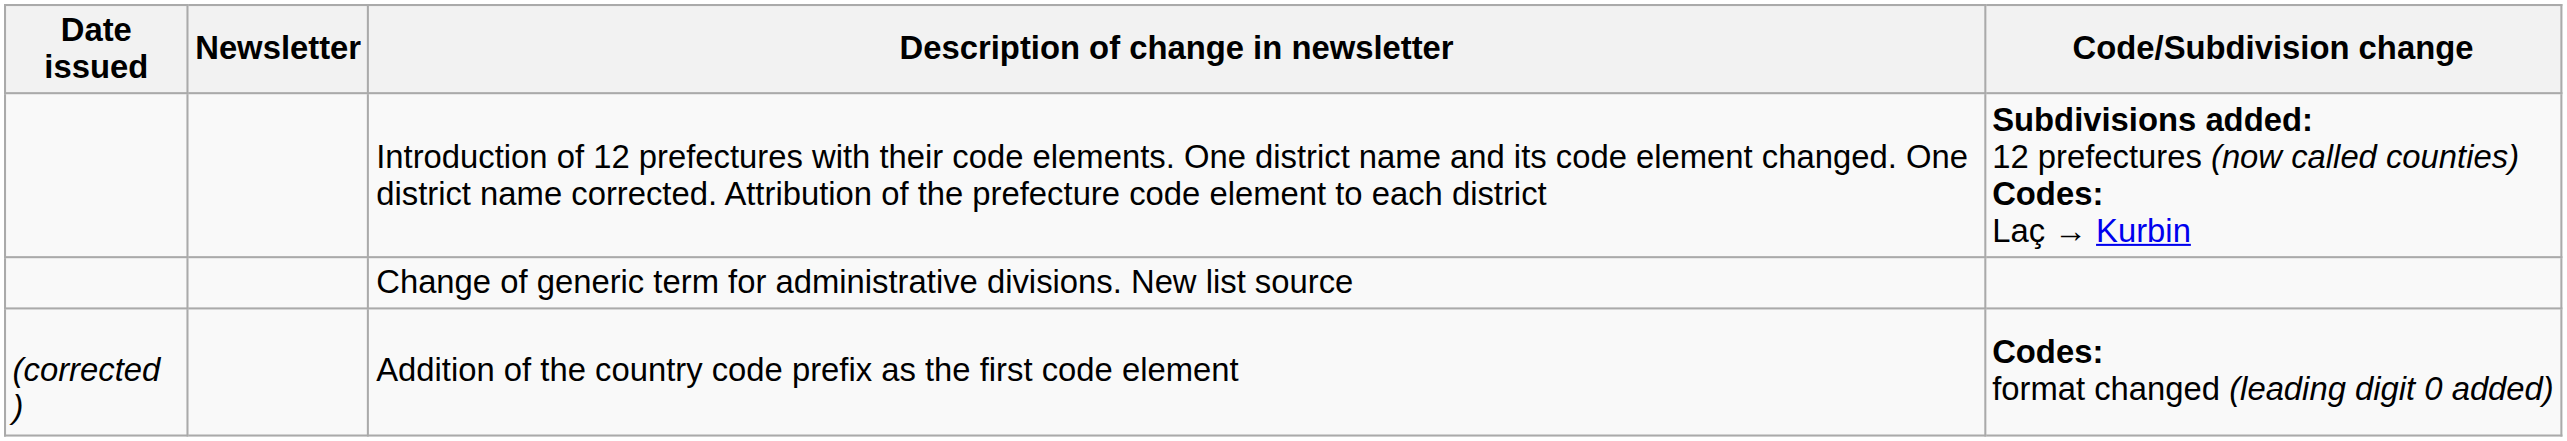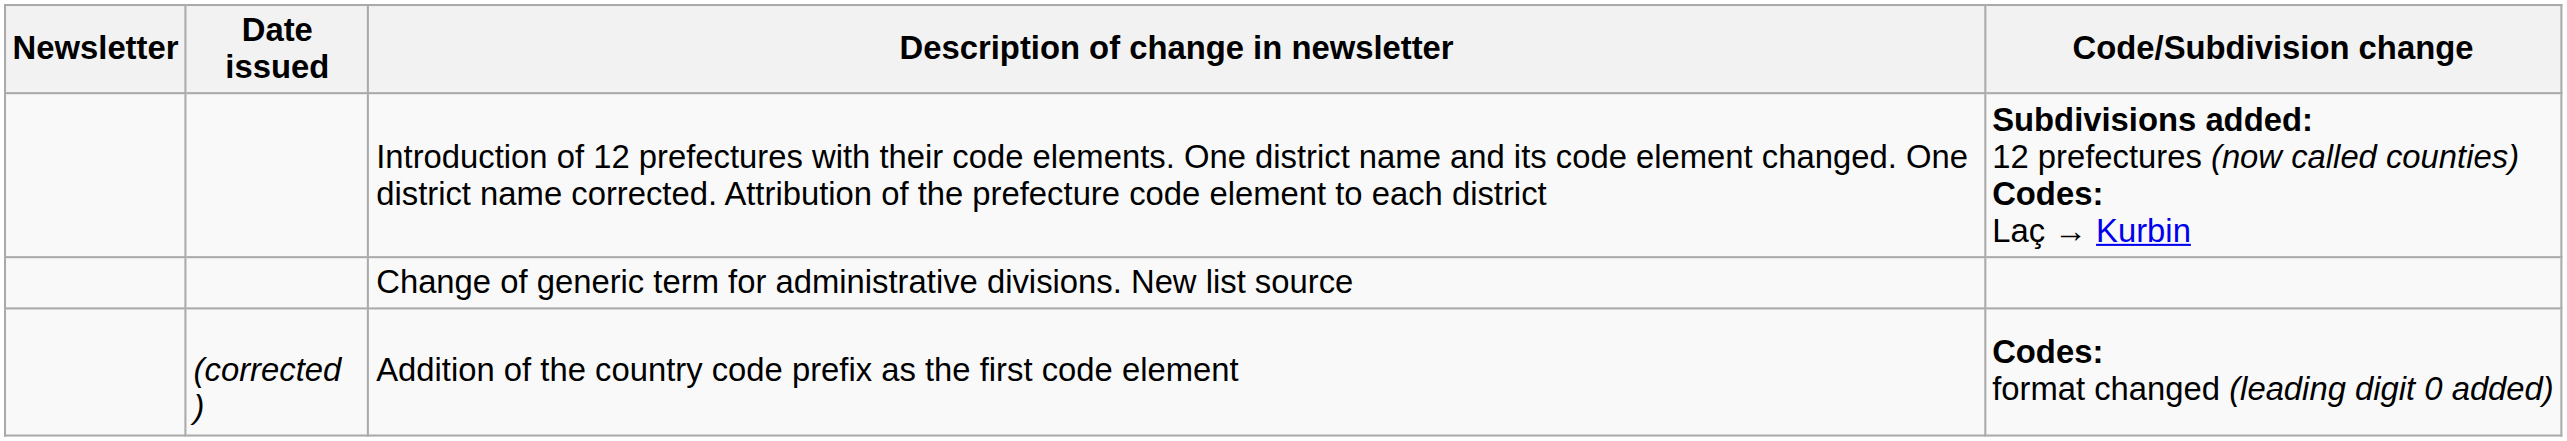columns swapped: Newsletter <-> Date issued
